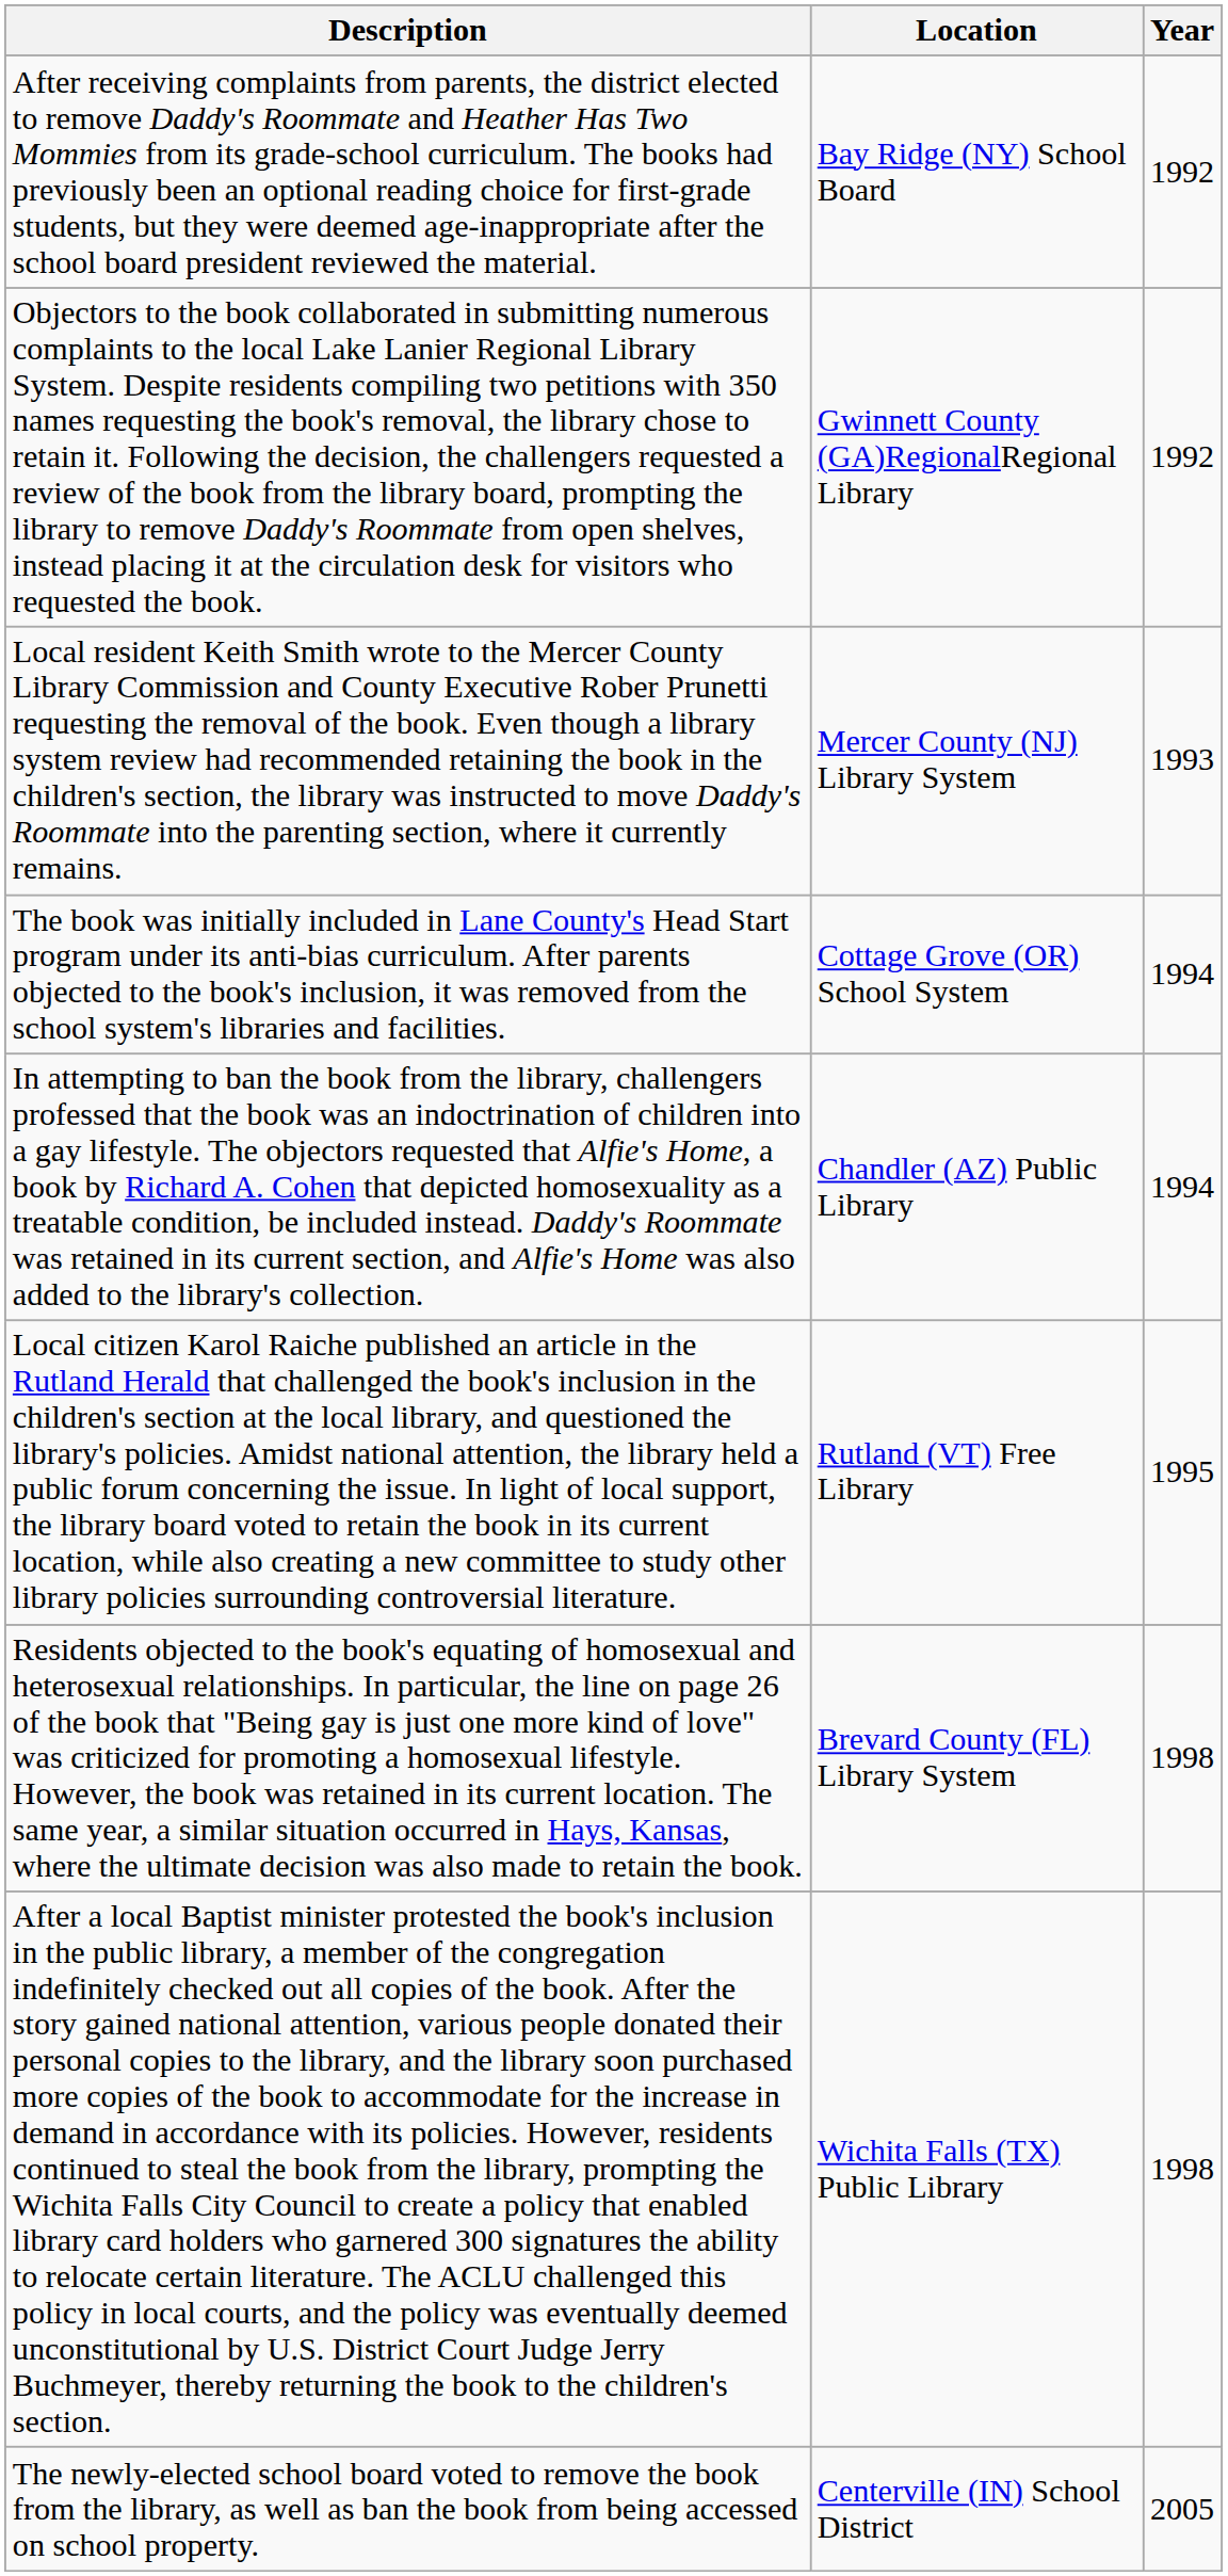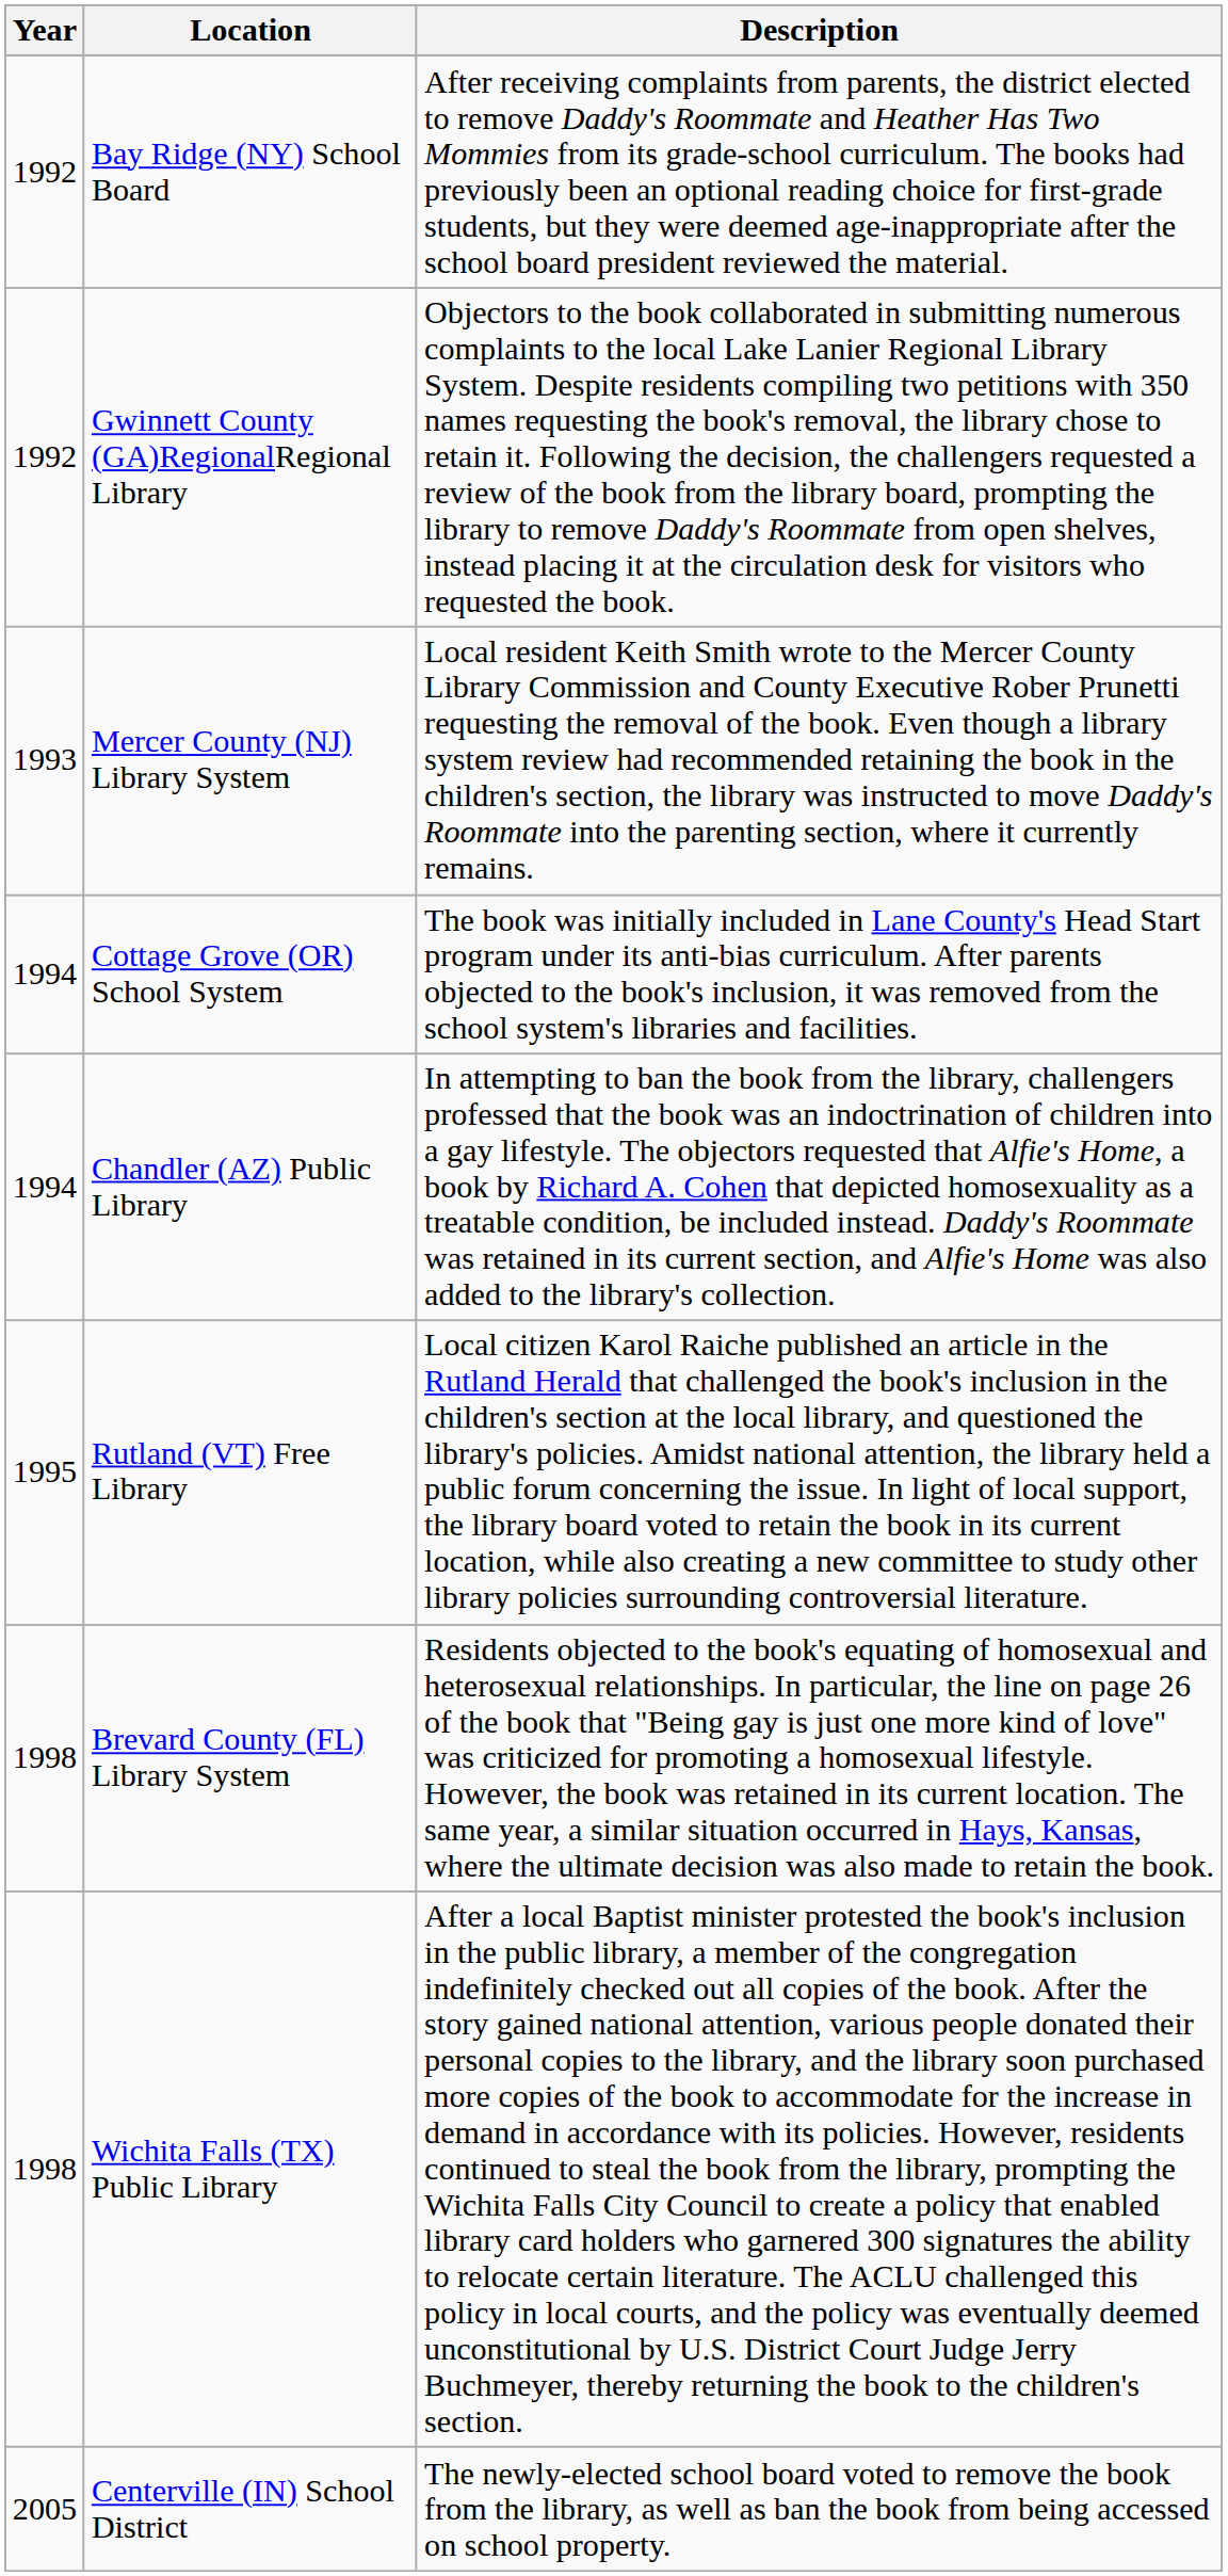columns swapped: Year <-> Description
